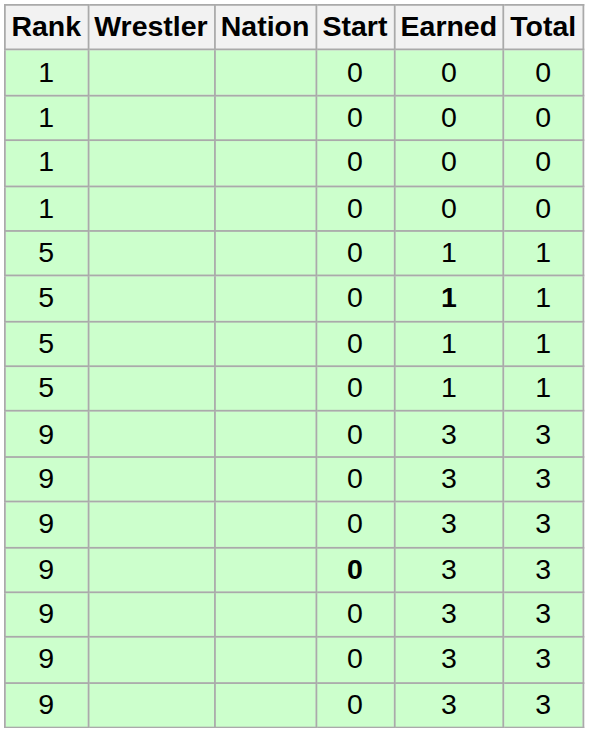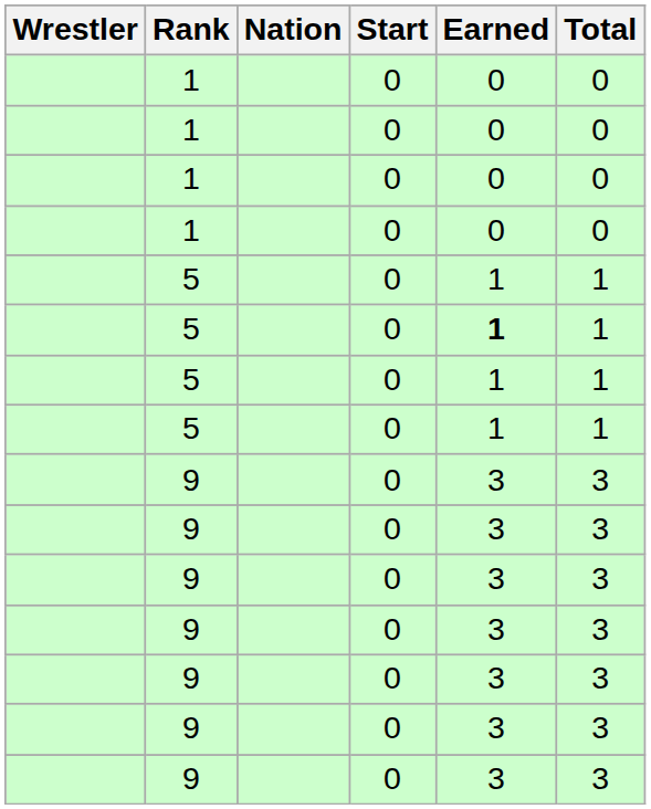columns swapped: Rank <-> Wrestler
row 13 | Start: bold -> normal
